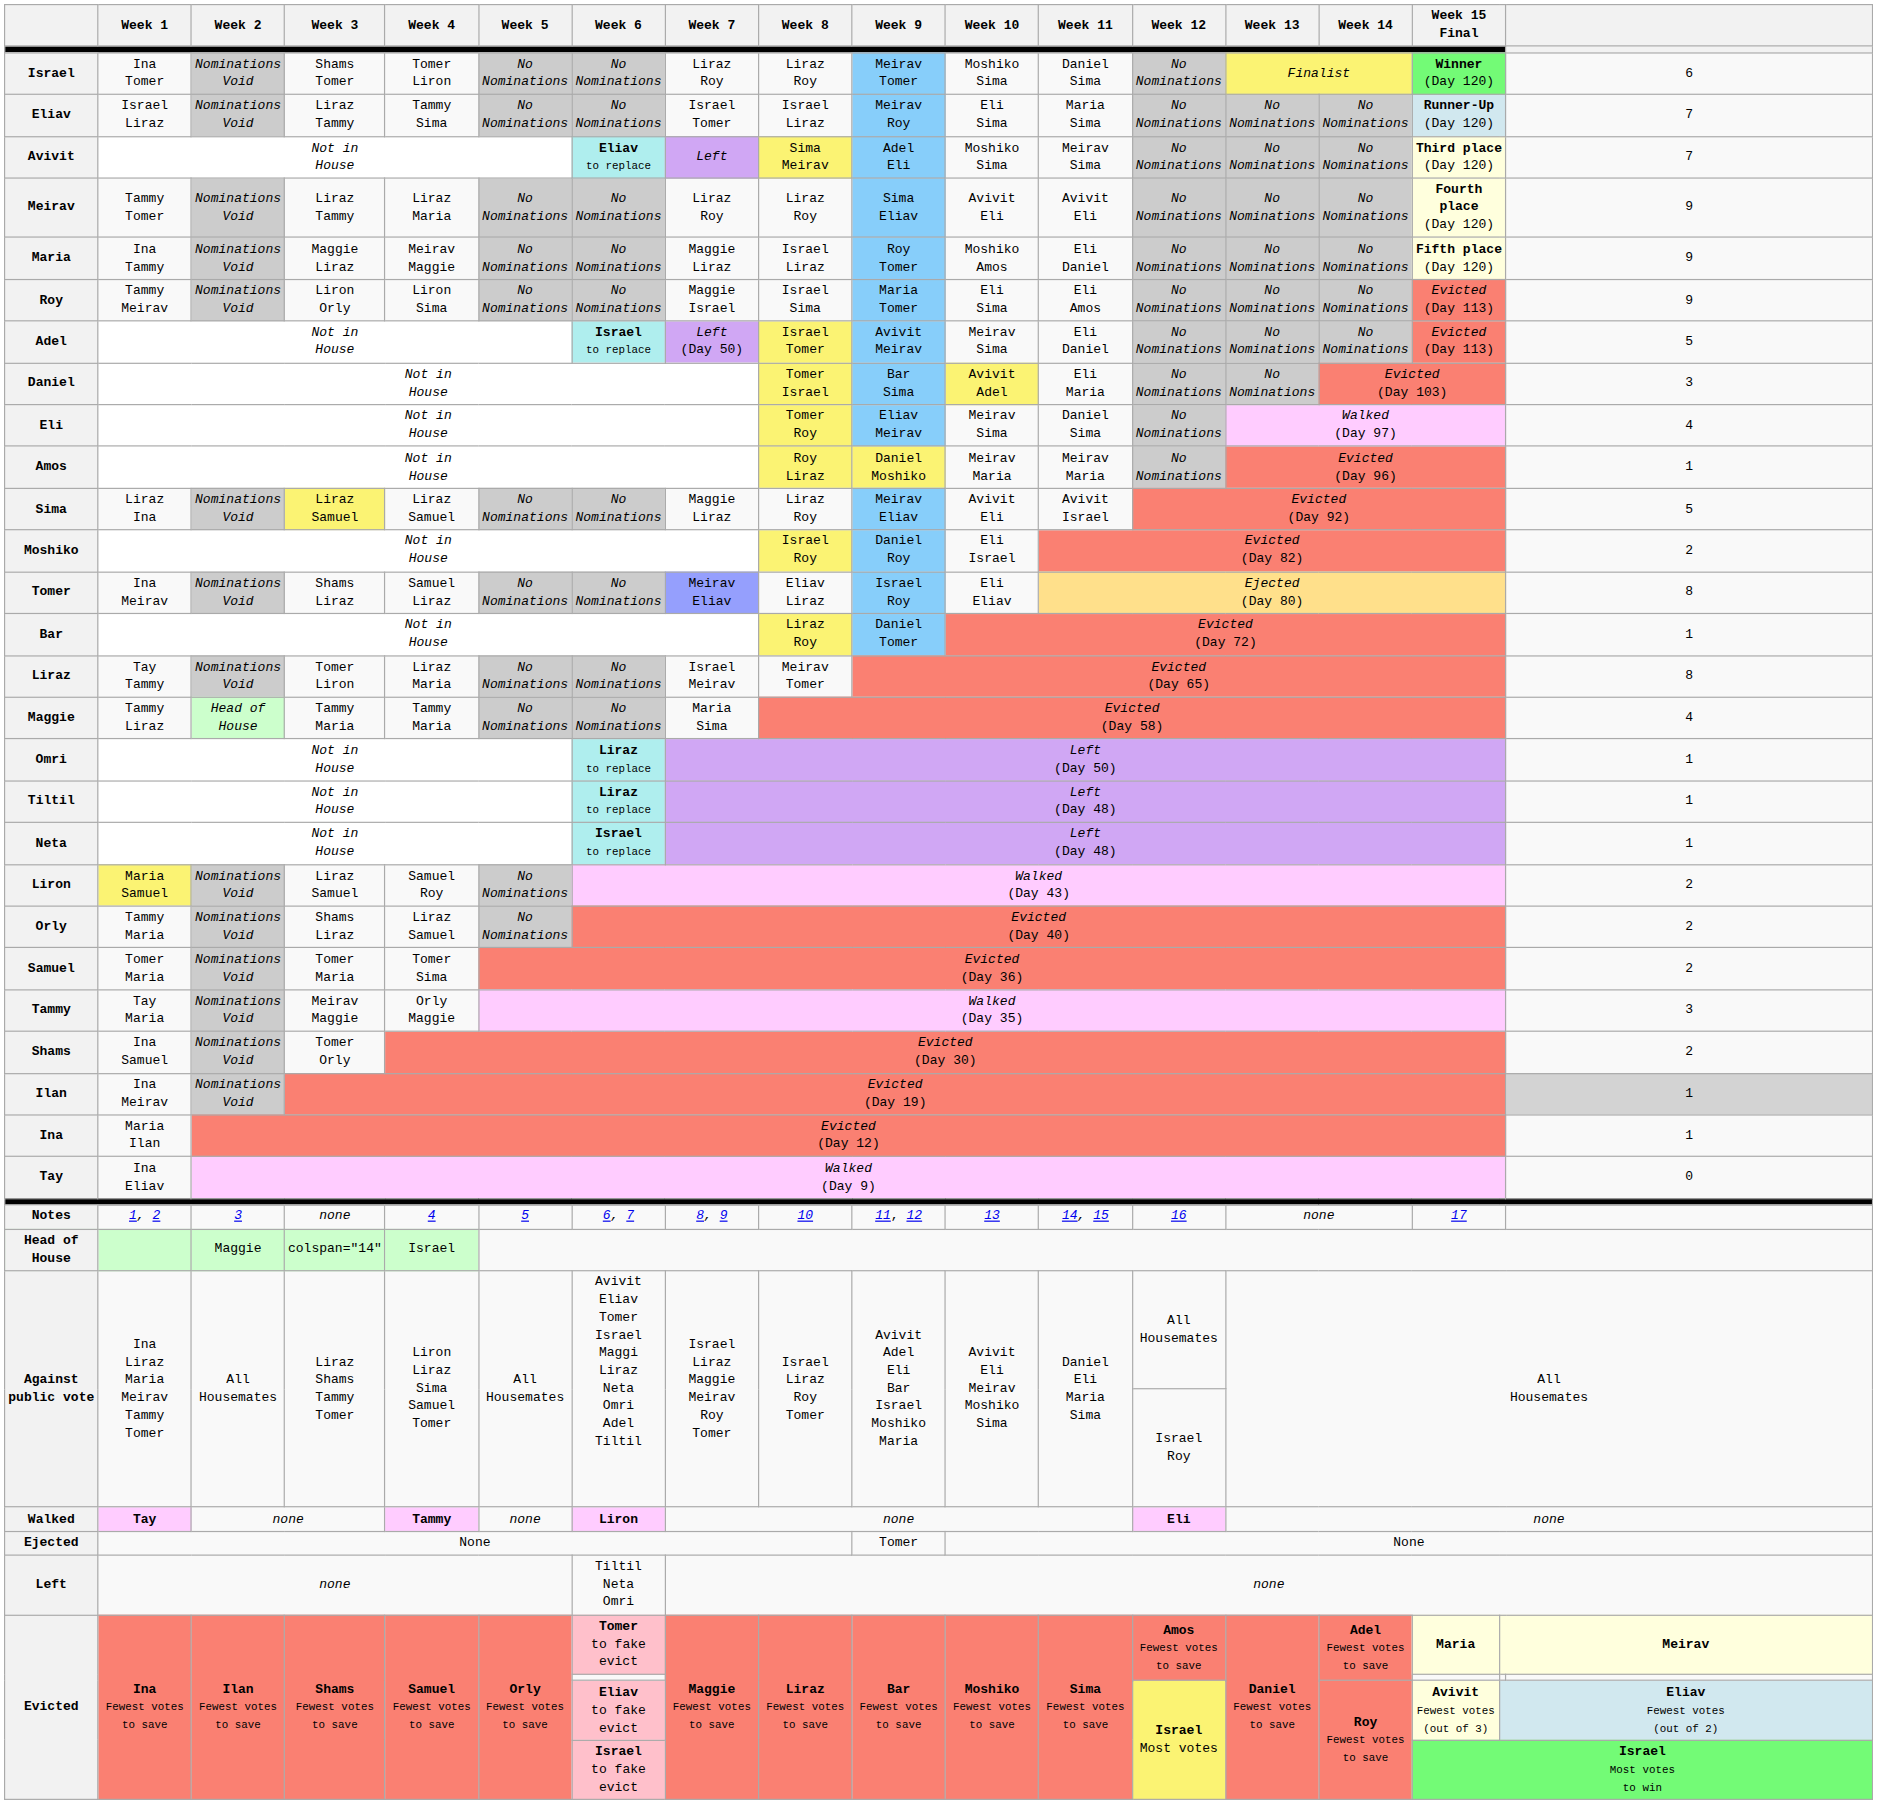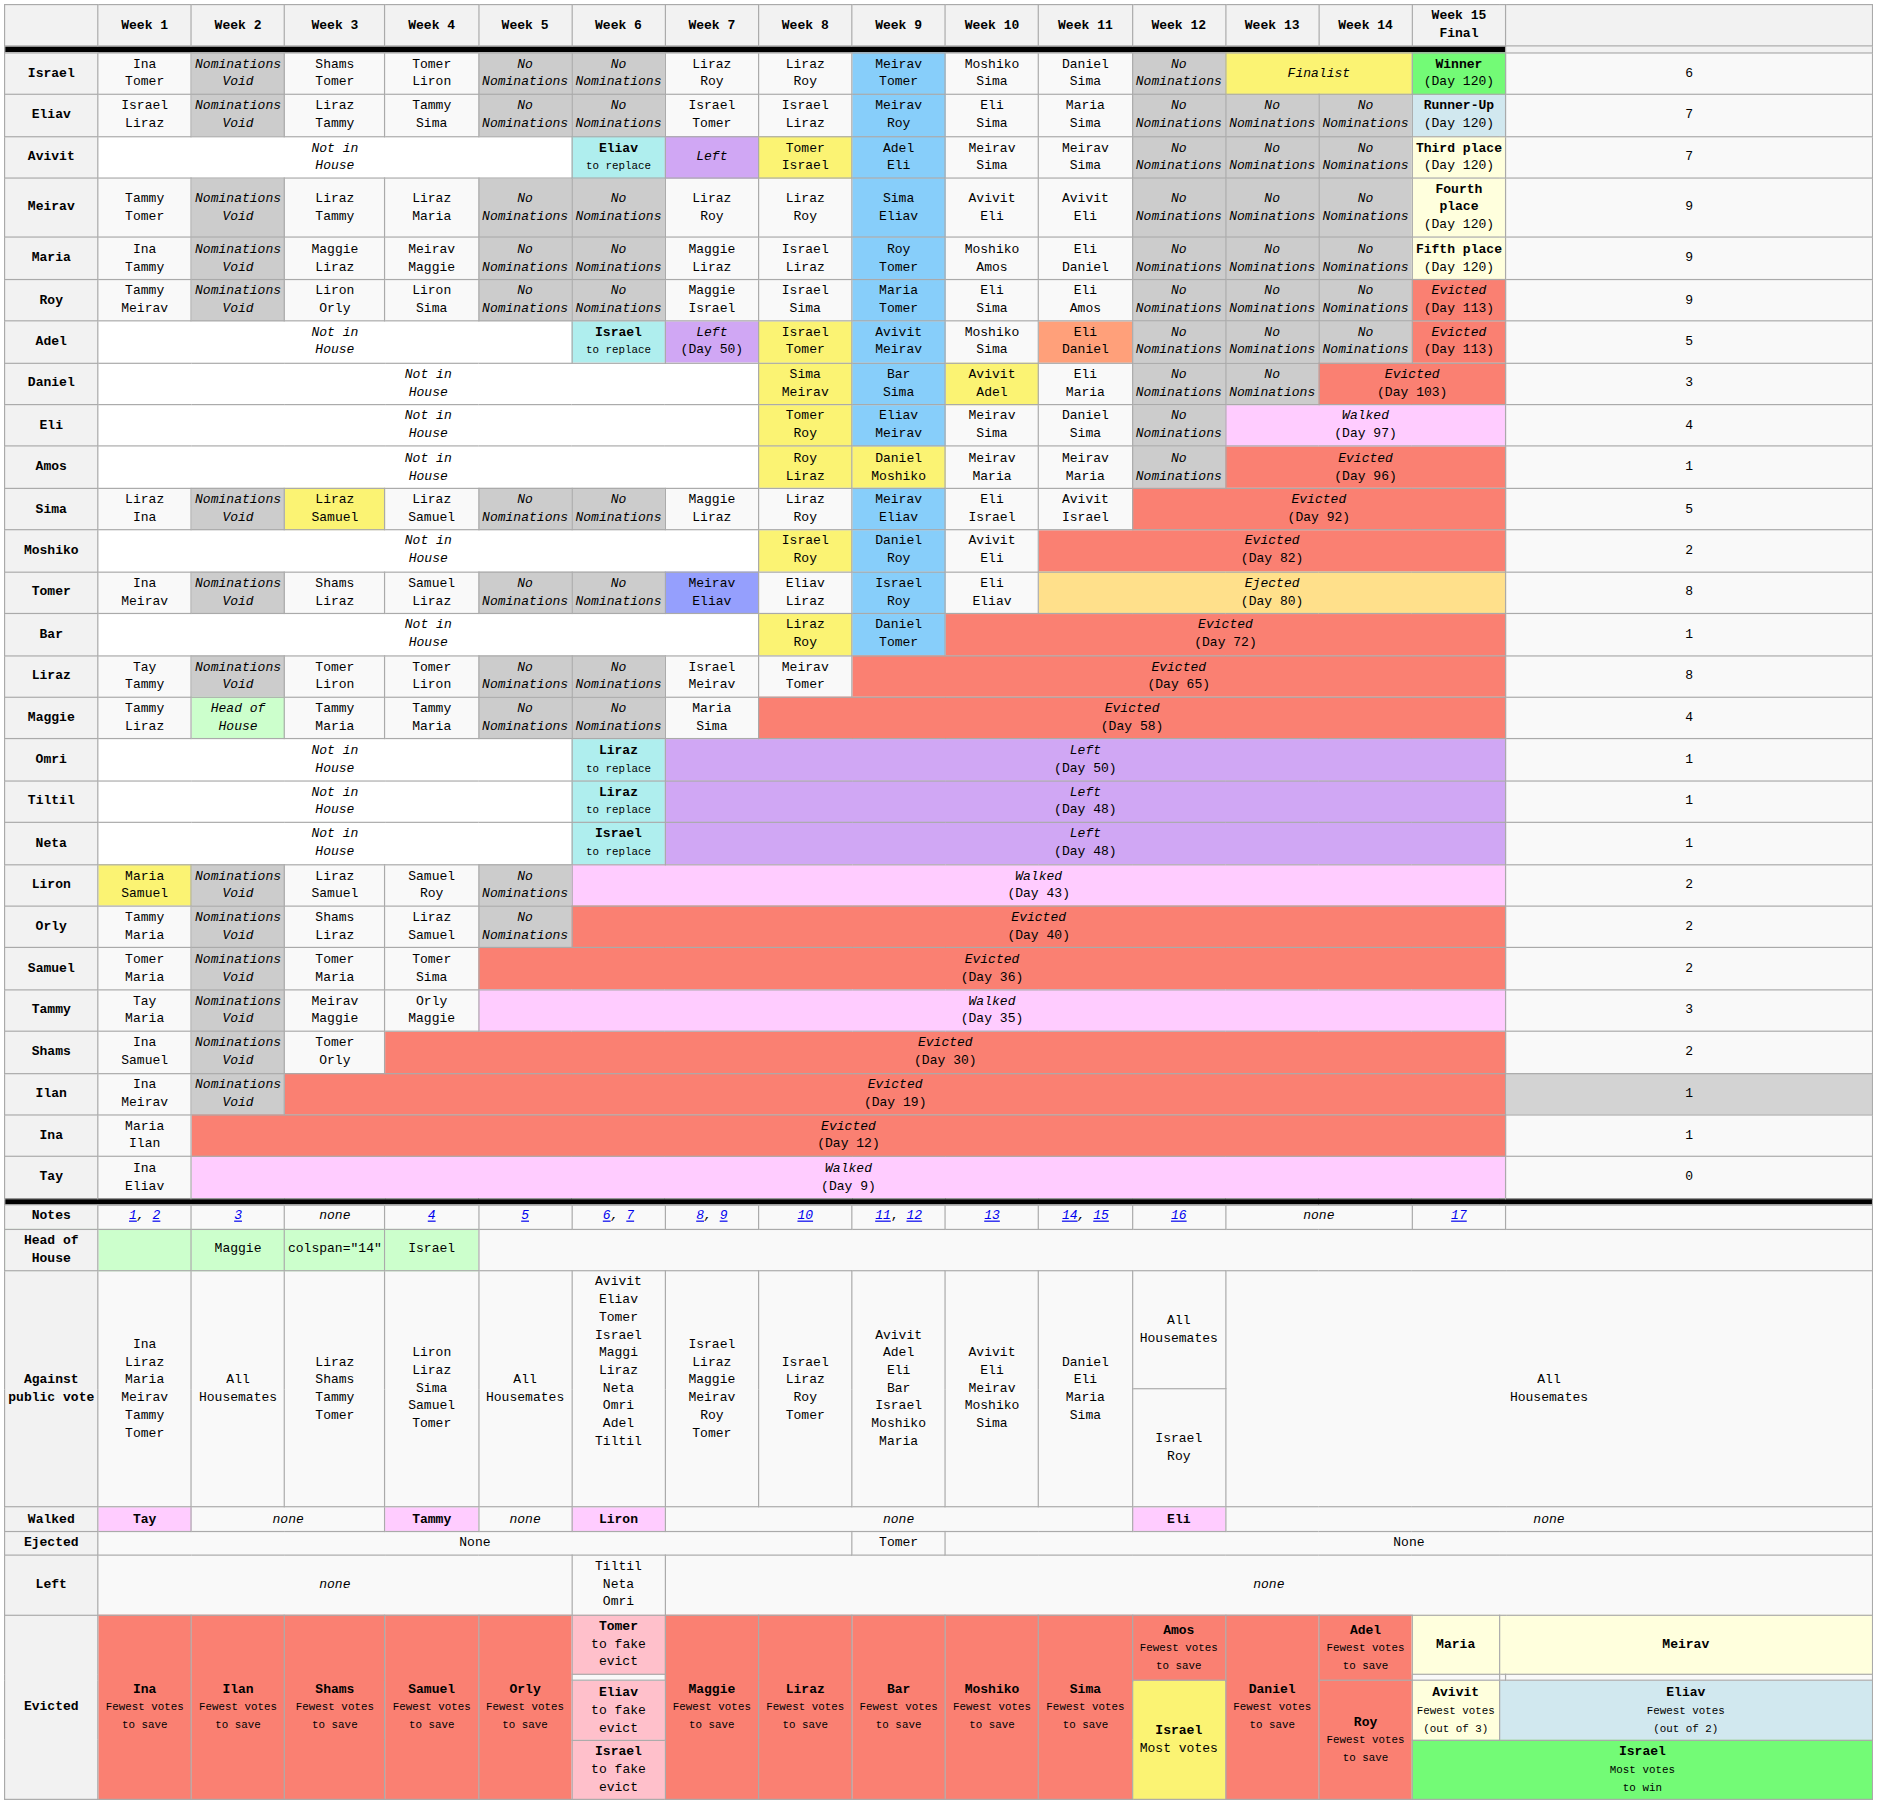Avivit | Week 8: Sima Meirav -> Tomer Israel
Avivit | Week 10: Moshiko Sima -> Meirav Sima
Adel | Week 10: Meirav Sima -> Moshiko Sima
Adel | Week 11: no background -> lightsalmon background
Daniel | Week 8: Tomer Israel -> Sima Meirav
Sima | Week 10: Avivit Eli -> Eli Israel
Moshiko | Week 10: Eli Israel -> Avivit Eli
Liraz | Week 4: Liraz Maria -> Tomer Liron
